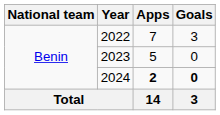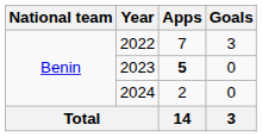2023 | Apps: normal -> bold
2024 | Apps: bold -> normal
2024 | Goals: bold -> normal
